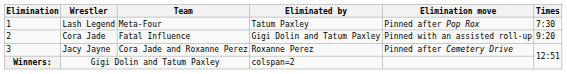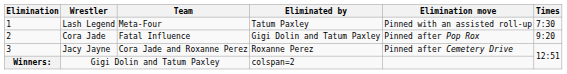Lash Legend | Elimination move: Pinned after Pop Rox -> Pinned with an assisted roll-up
Cora Jade | Elimination move: Pinned with an assisted roll-up -> Pinned after Pop Rox
